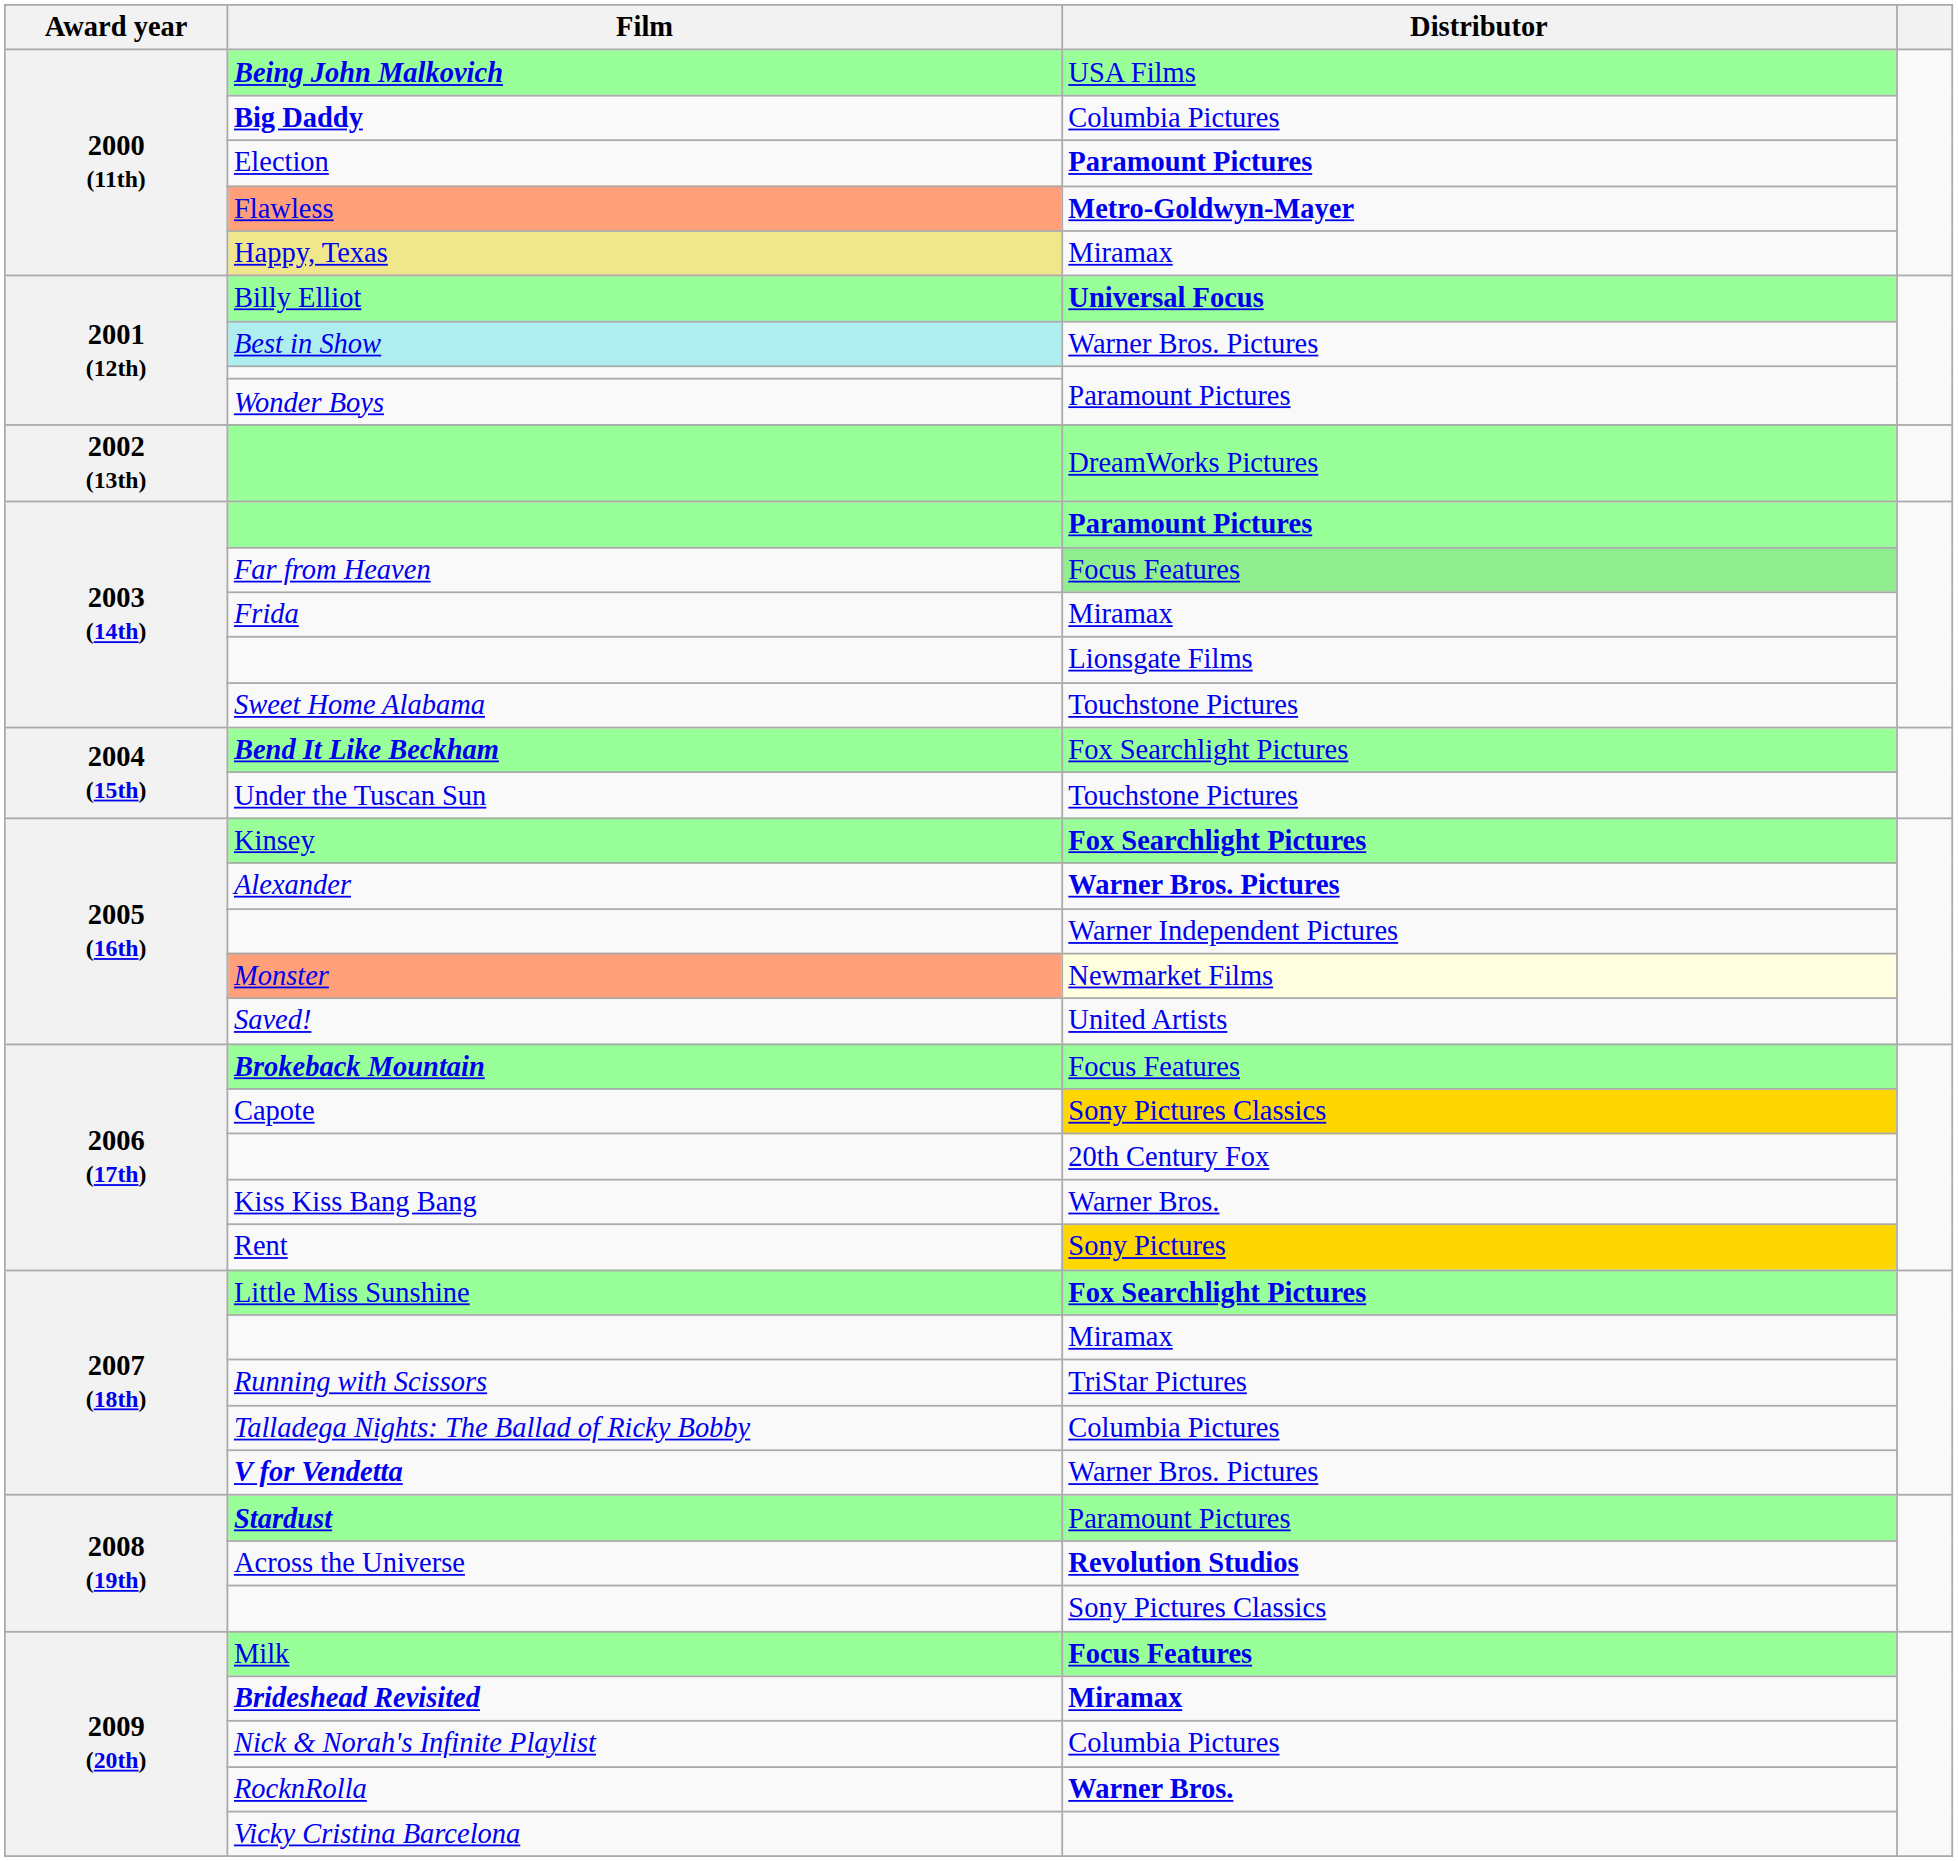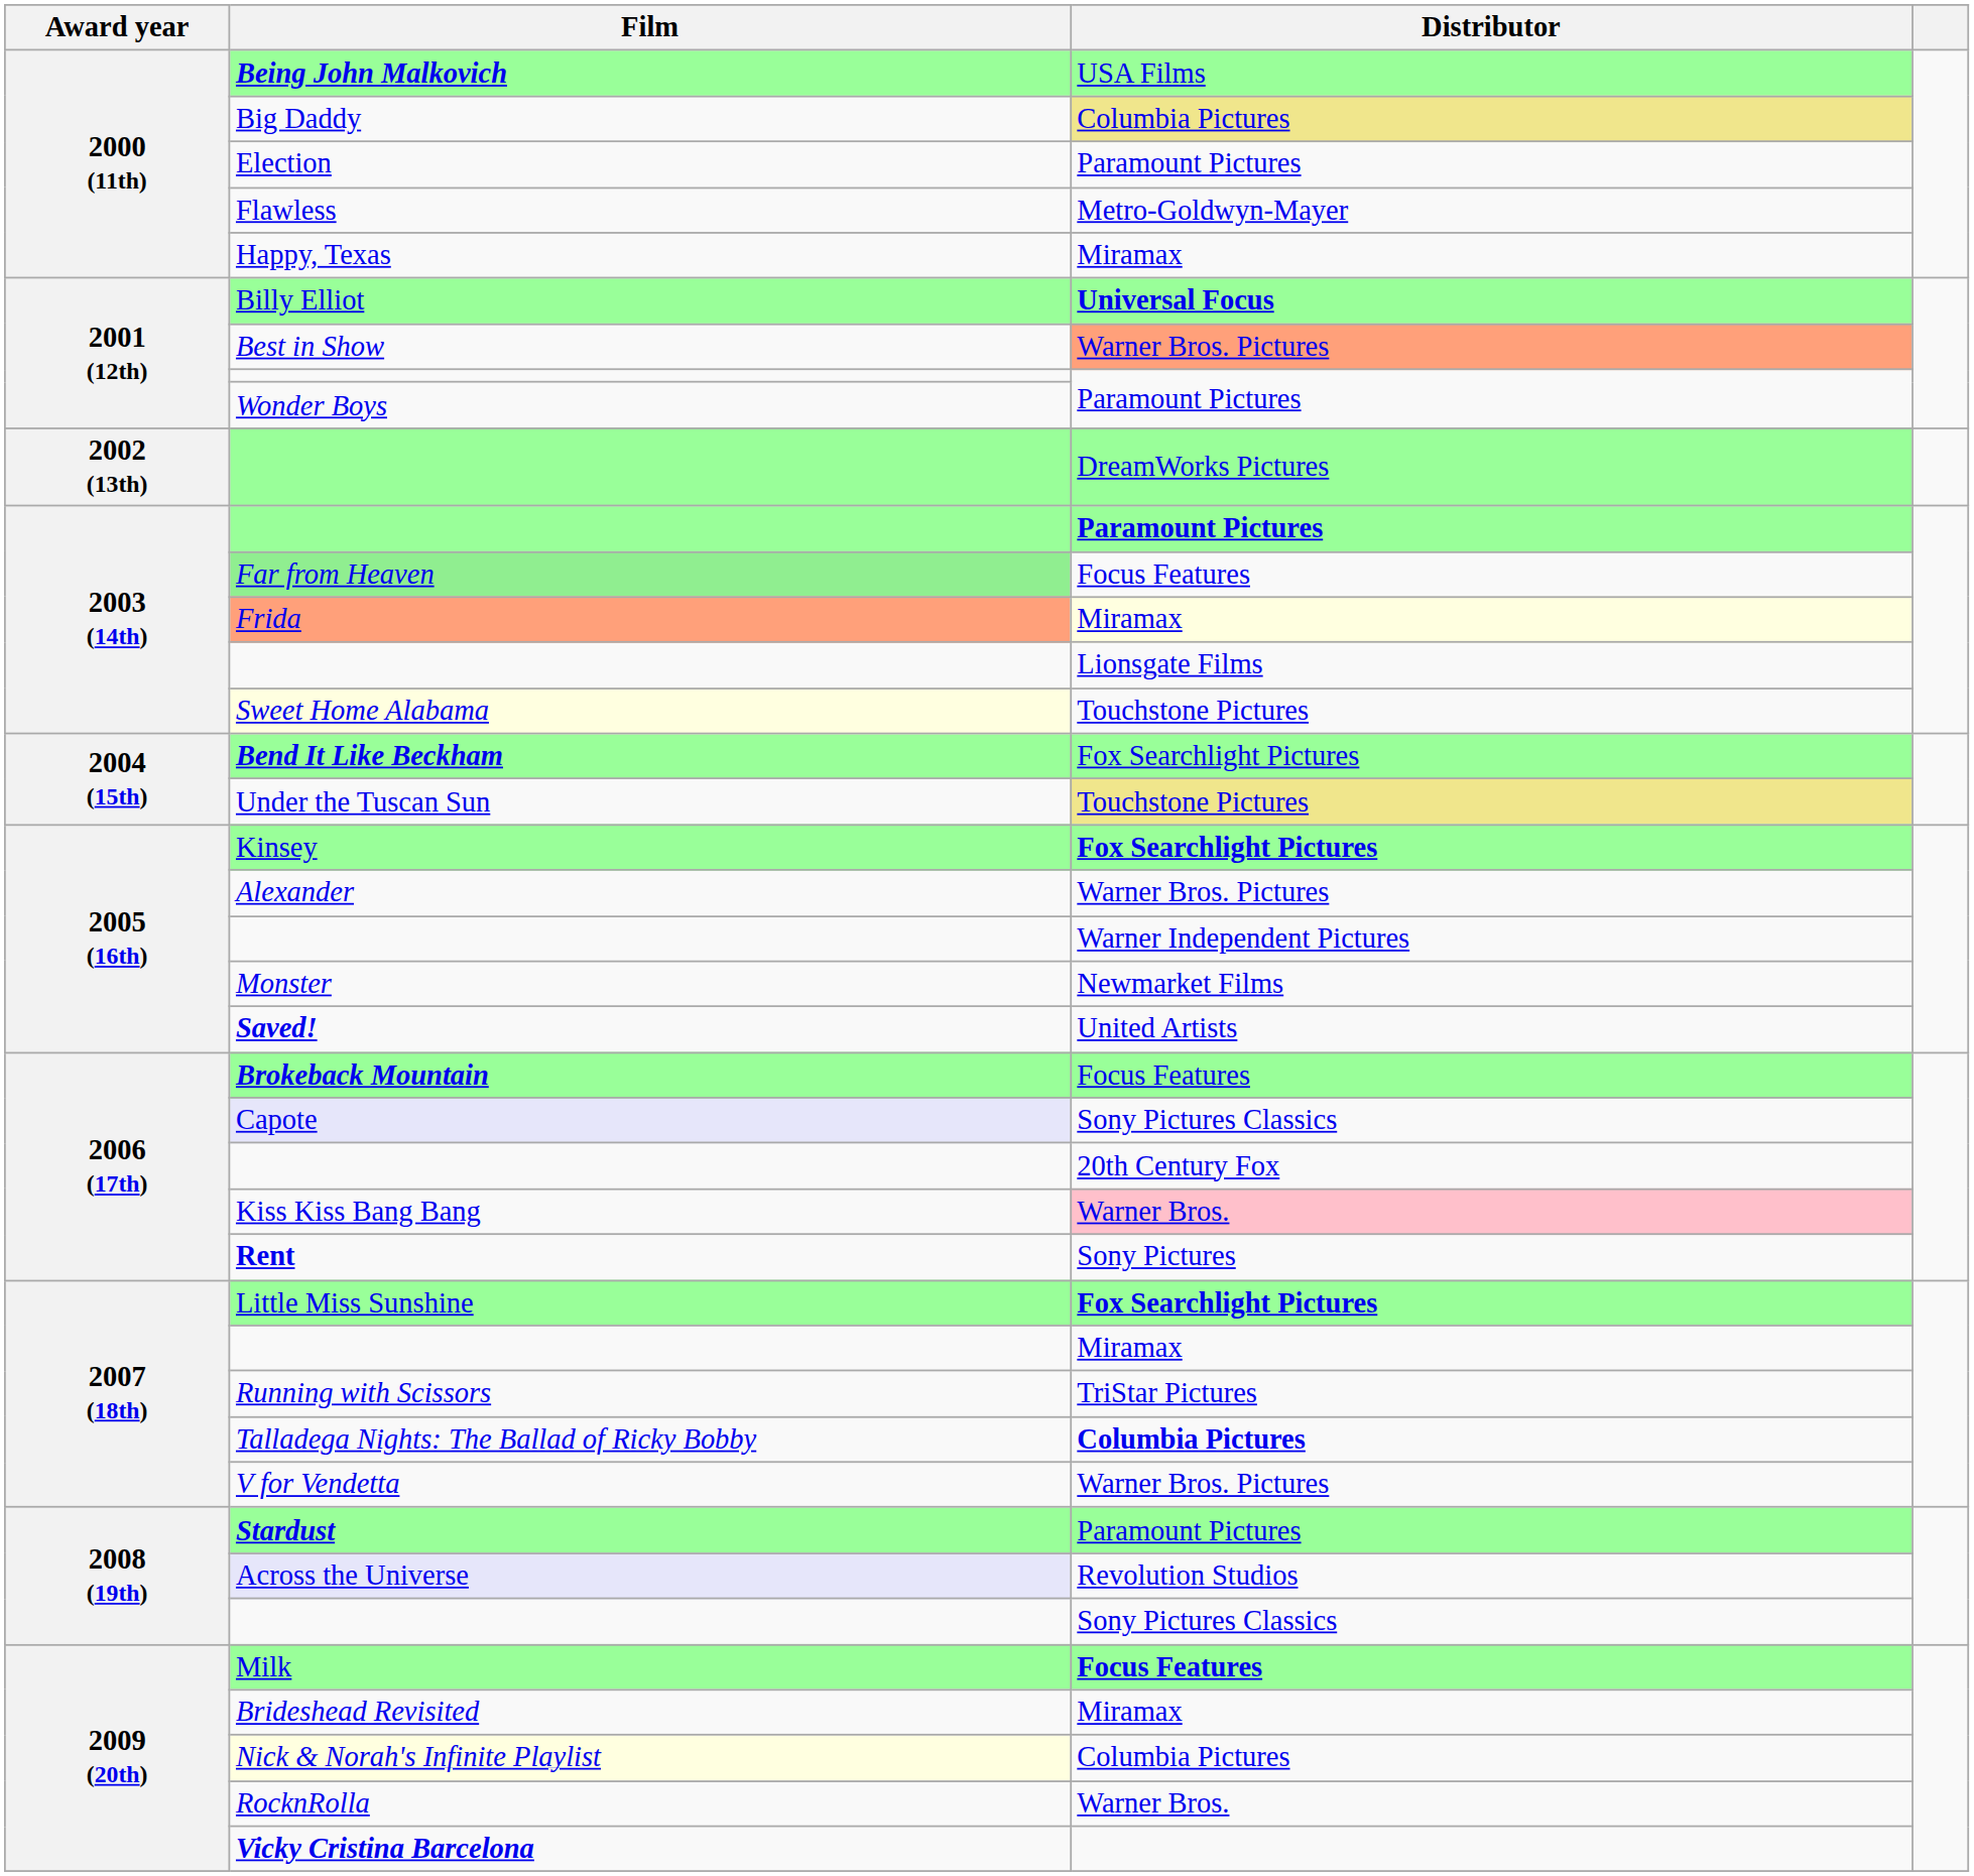Big Daddy | Film: bold -> normal
Big Daddy | Distributor: no background -> khaki background
Election | Distributor: bold -> normal
Flawless | Film: lightsalmon background -> no background
Flawless | Distributor: bold -> normal
Happy, Texas | Film: khaki background -> no background
Best in Show | Film: paleturquoise background -> no background
Best in Show | Distributor: no background -> lightsalmon background
Far from Heaven | Film: no background -> lightgreen background
Far from Heaven | Distributor: lightgreen background -> no background
Frida | Film: no background -> lightsalmon background
Frida | Distributor: no background -> lightyellow background
Sweet Home Alabama | Film: no background -> lightyellow background
Under the Tuscan Sun | Distributor: no background -> khaki background
Alexander | Distributor: bold -> normal
Monster | Film: lightsalmon background -> no background
Monster | Distributor: lightyellow background -> no background
Saved! | Film: normal -> bold
Capote | Film: no background -> lavender background
Capote | Distributor: gold background -> no background
Kiss Kiss Bang Bang | Distributor: no background -> pink background
Rent | Film: normal -> bold
Rent | Distributor: gold background -> no background
Talladega Nights: The Ballad of Ricky Bobby | Distributor: normal -> bold
V for Vendetta | Film: bold -> normal
Across the Universe | Film: no background -> lavender background
Across the Universe | Distributor: bold -> normal
Brideshead Revisited | Film: bold -> normal
Brideshead Revisited | Distributor: bold -> normal
Nick & Norah's Infinite Playlist | Film: no background -> lightyellow background
RocknRolla | Distributor: bold -> normal
Vicky Cristina Barcelona | Film: normal -> bold
